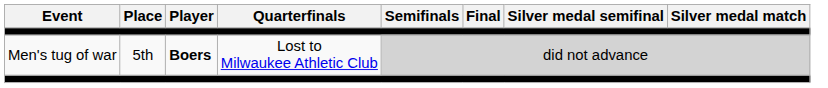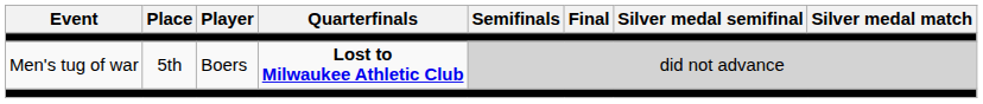Men's tug of war | Player: bold -> normal
Men's tug of war | Quarterfinals: normal -> bold
